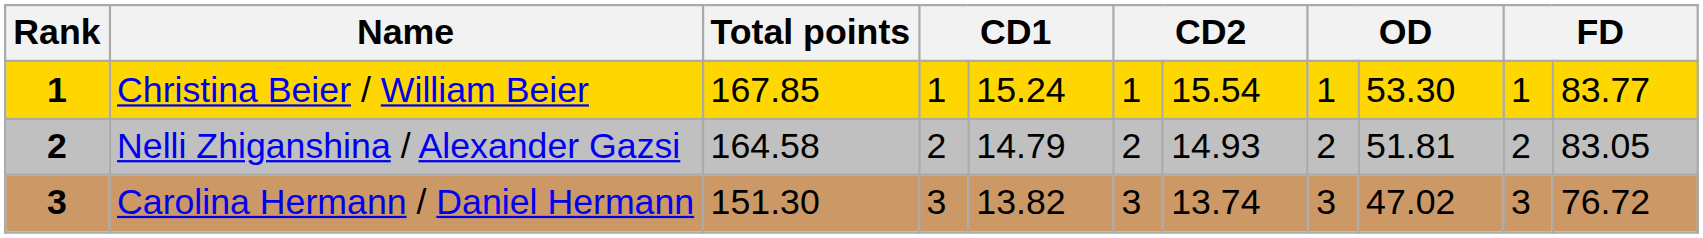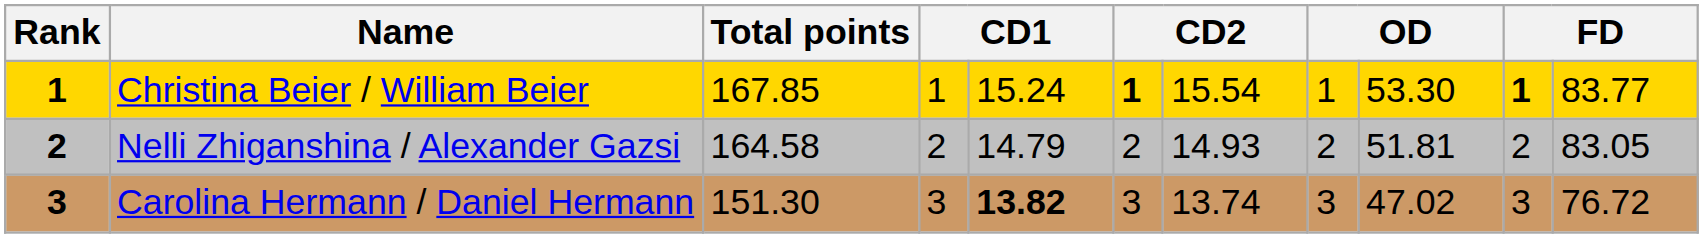Christina Beier / William Beier | column 6: normal -> bold
Christina Beier / William Beier | column 10: normal -> bold
Carolina Hermann / Daniel Hermann | column 5: normal -> bold
